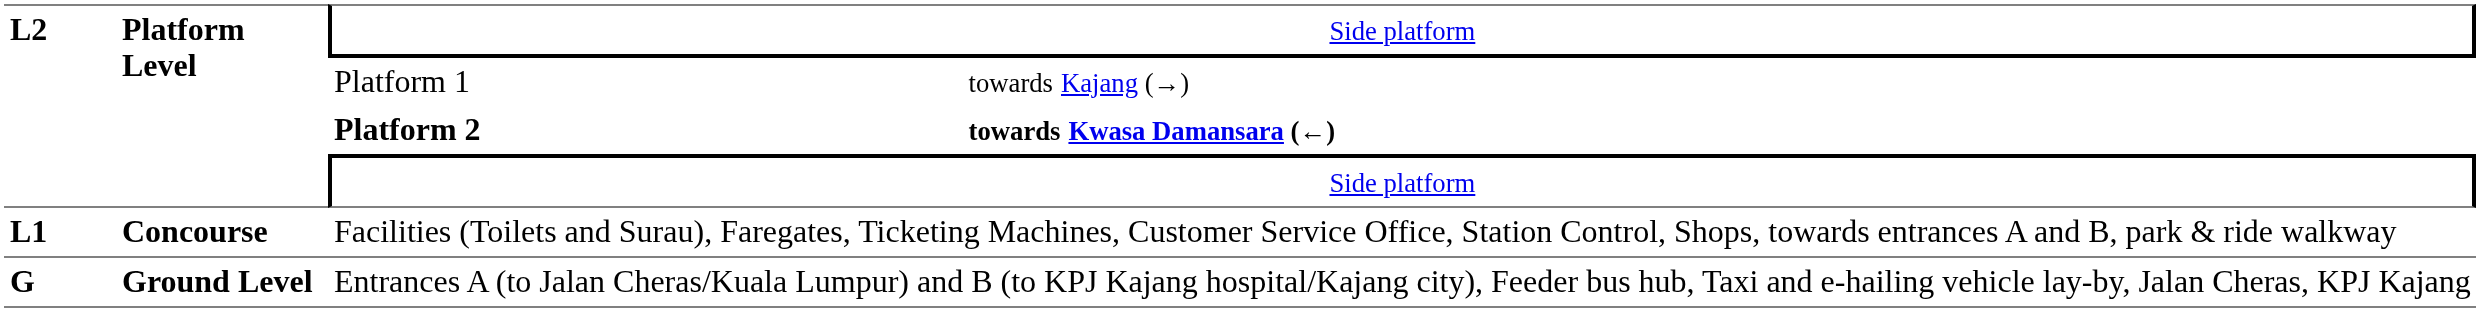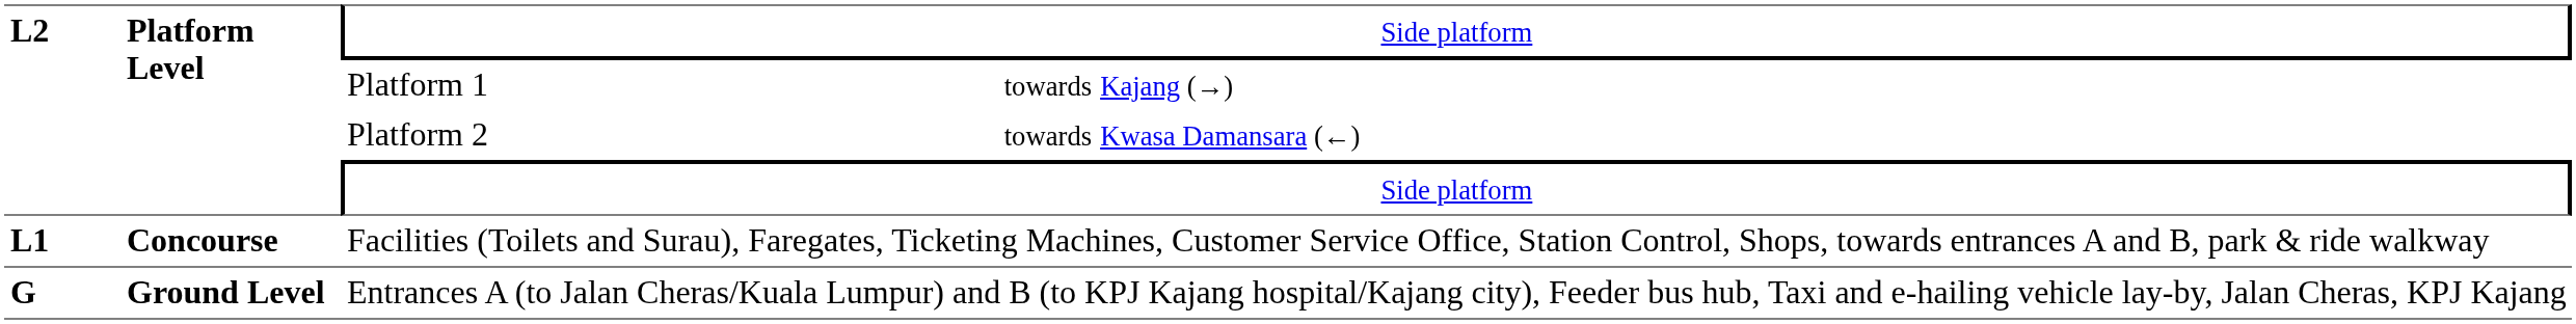Platform 2 | column 3: bold -> normal
Platform 2 | column 4: bold -> normal
